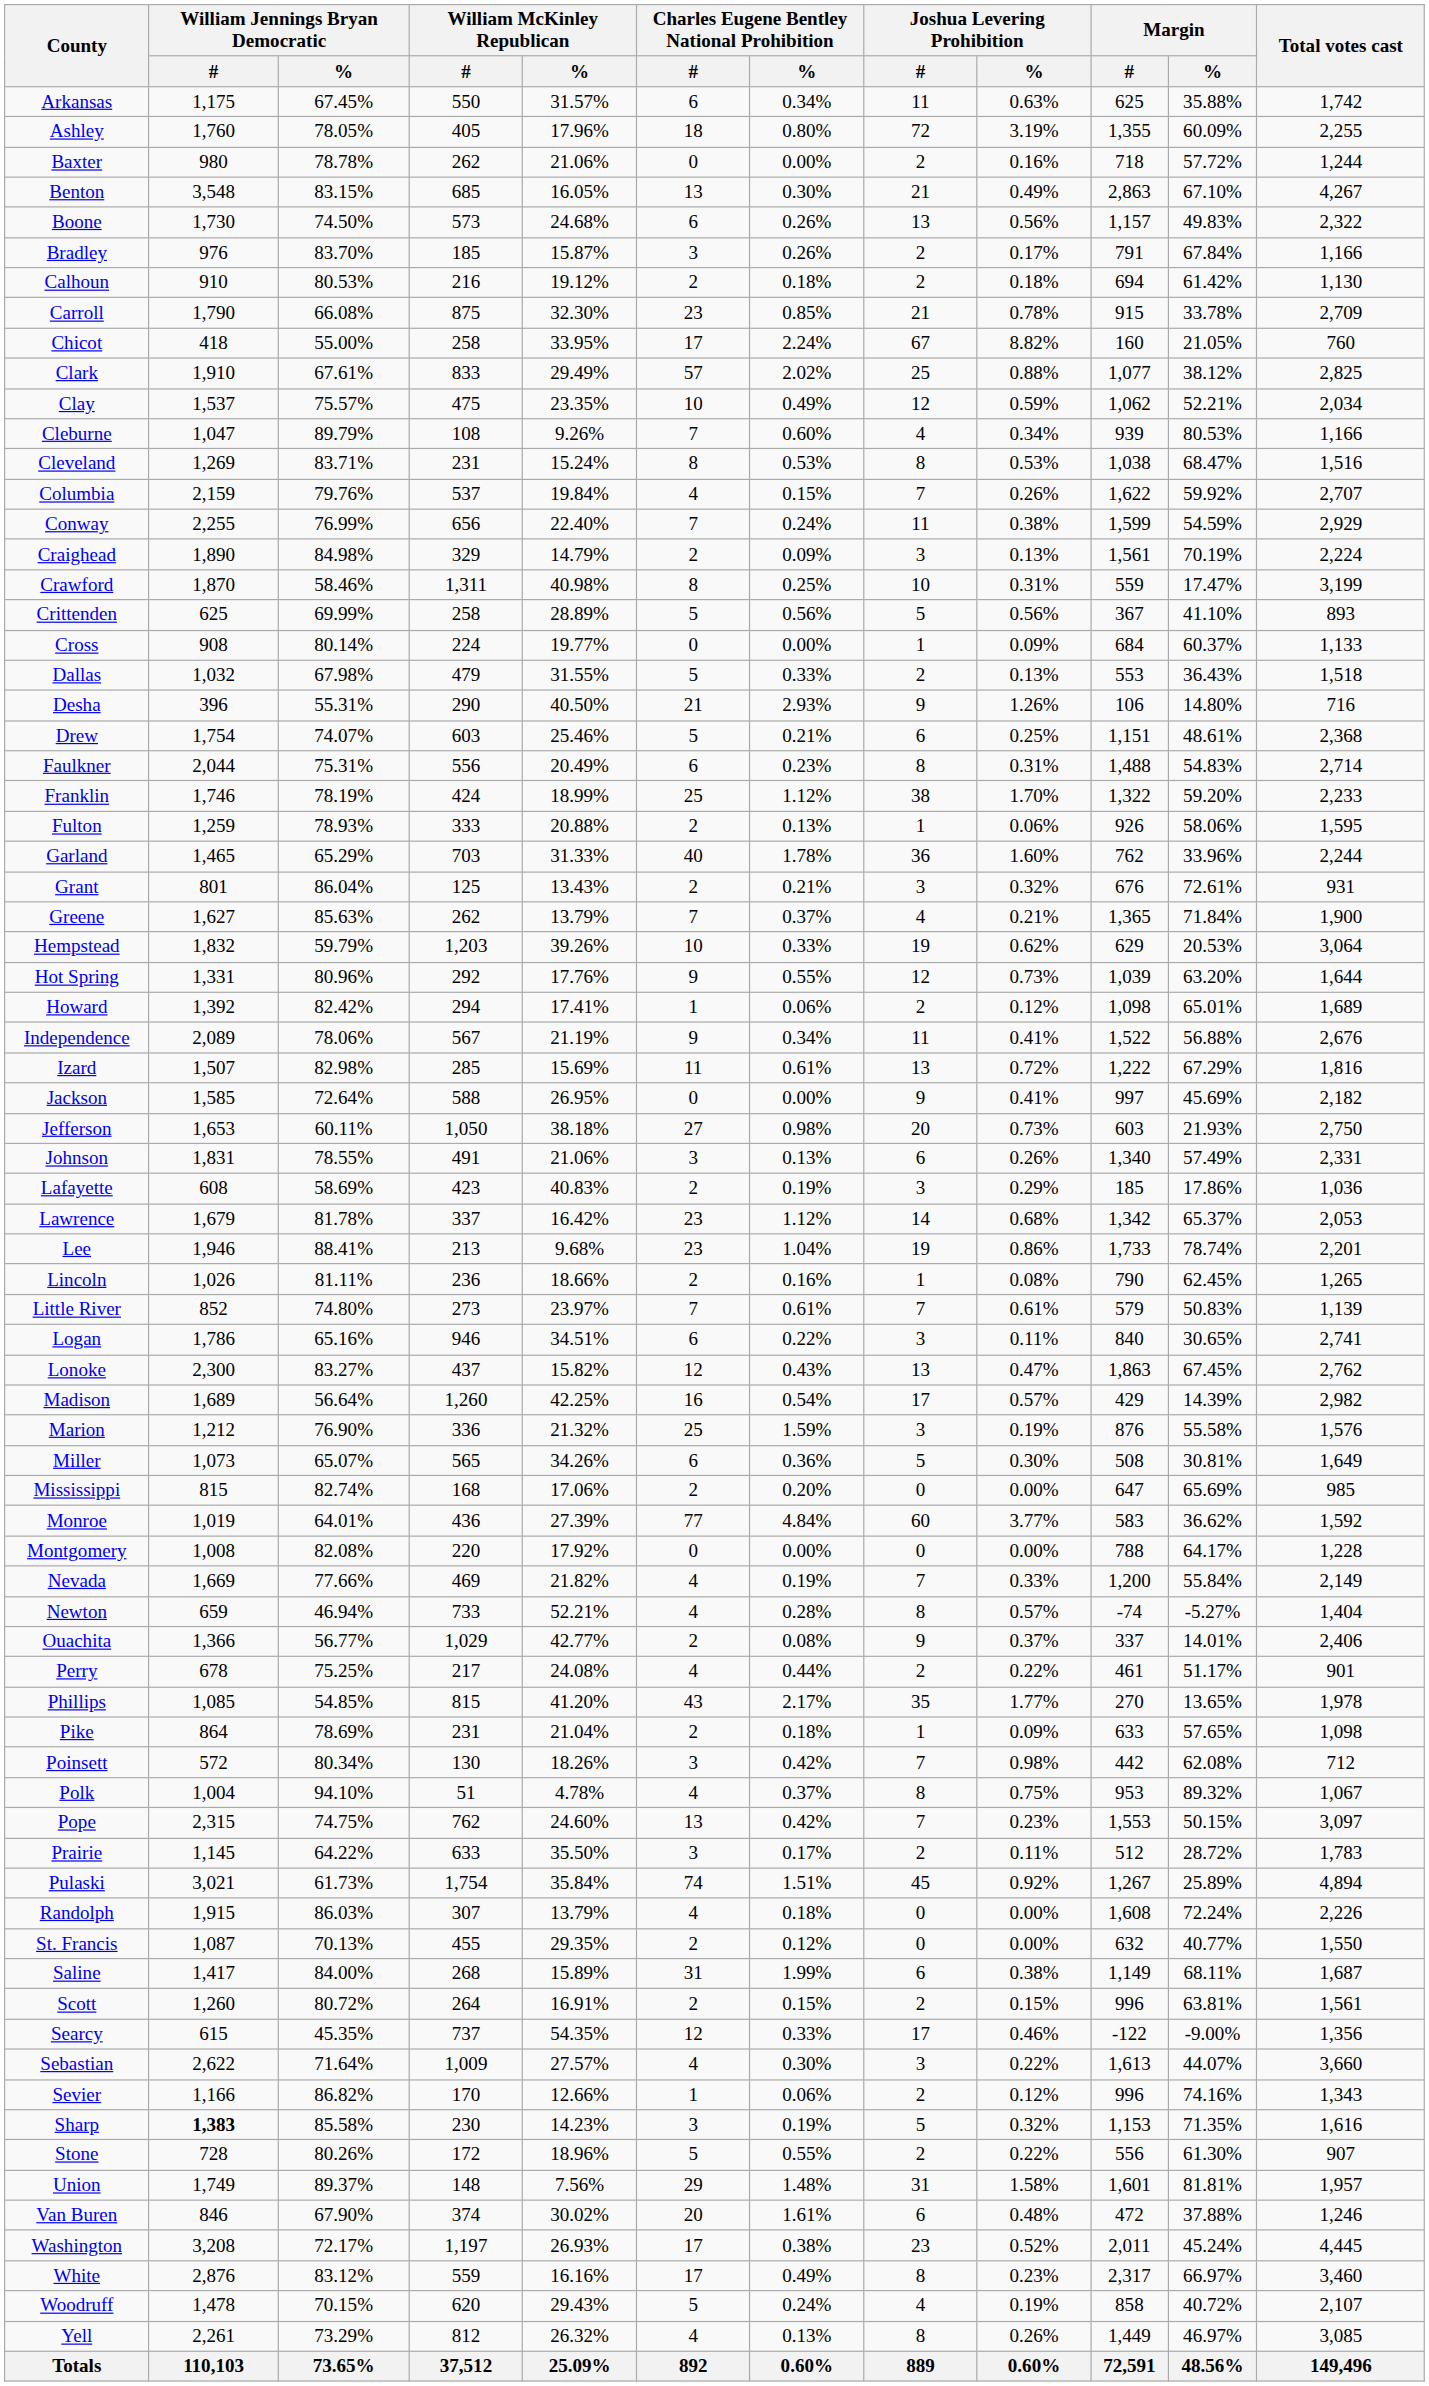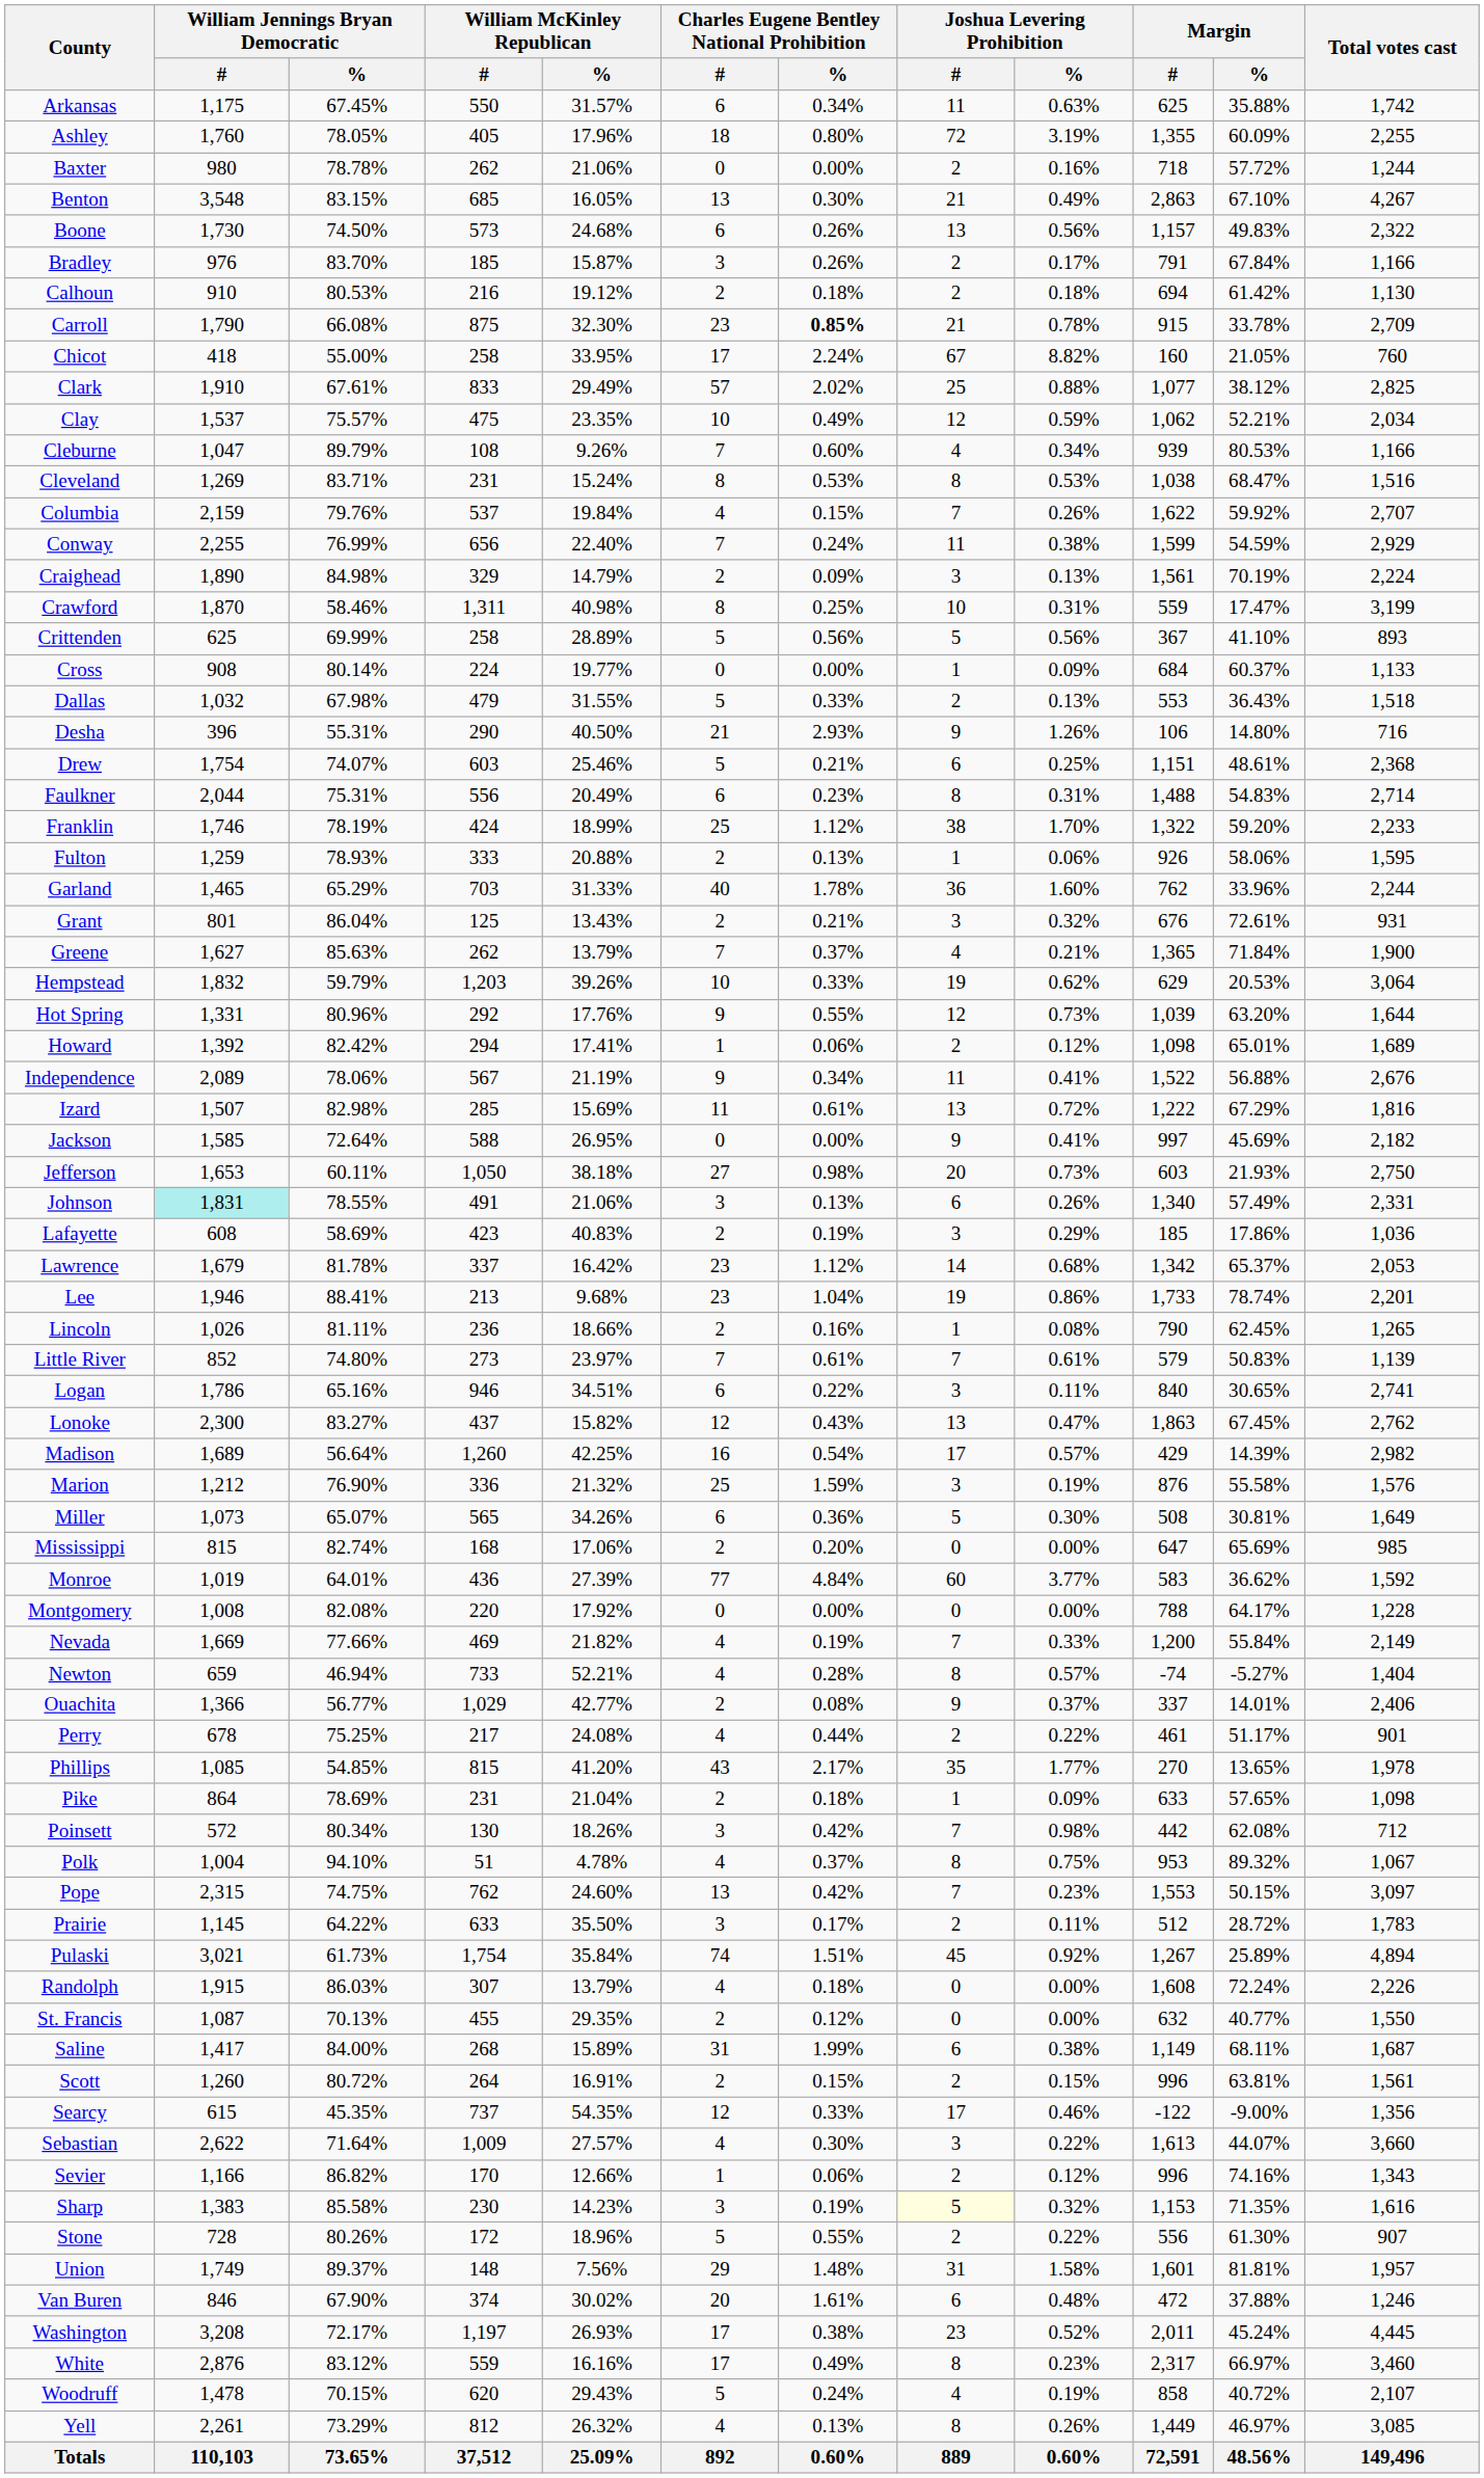Carroll | Charles Eugene Bentley National Prohibition / %: normal -> bold
Johnson | William Jennings Bryan Democratic / #: no background -> paleturquoise background
Sharp | William Jennings Bryan Democratic / #: bold -> normal
Sharp | Joshua Levering Prohibition / #: no background -> lightyellow background
